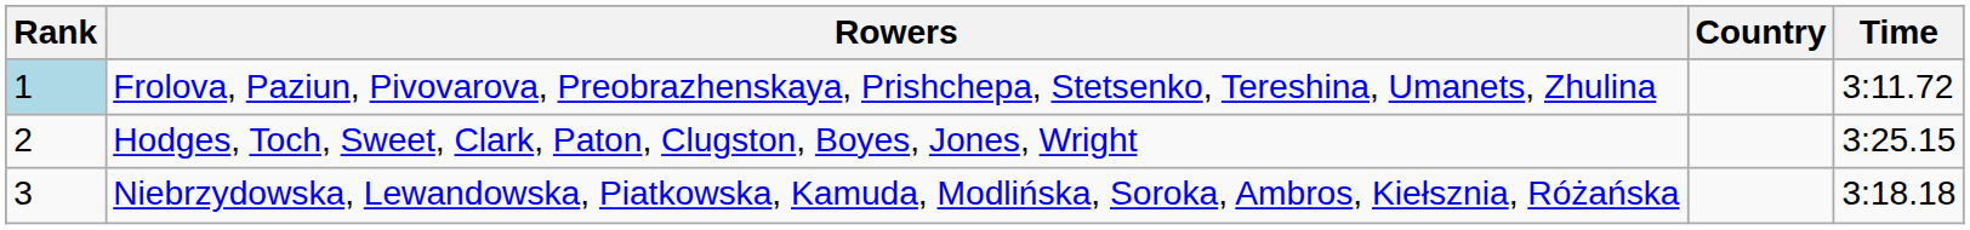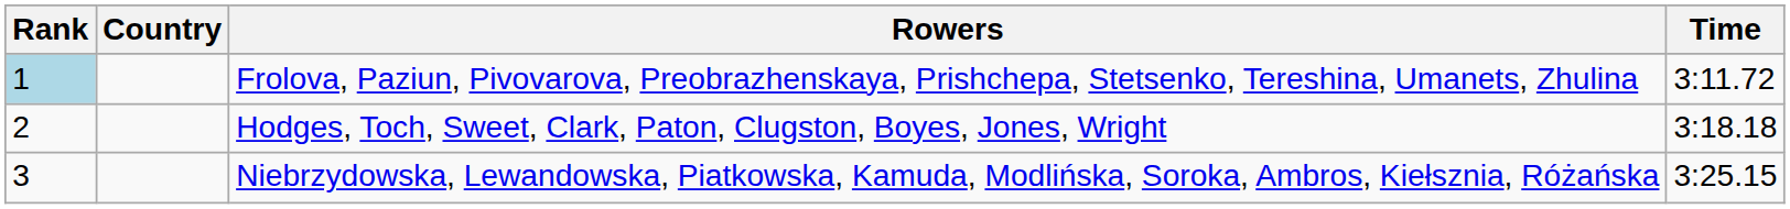columns swapped: Rowers <-> Country
row 3 | Time: 3:25.15 -> 3:18.18
row 4 | Time: 3:18.18 -> 3:25.15
